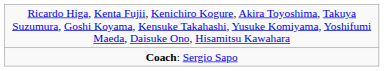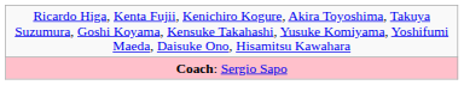row 2 | column 1: no background -> pink background
